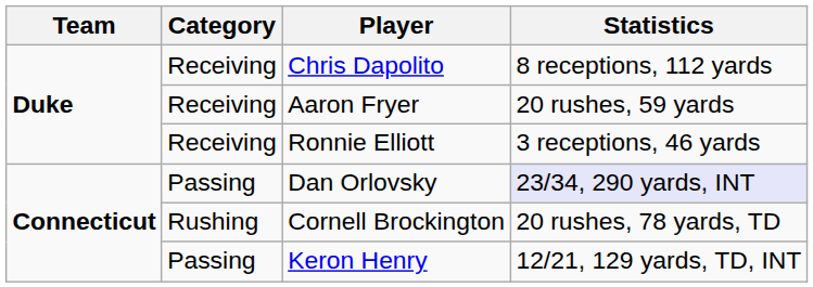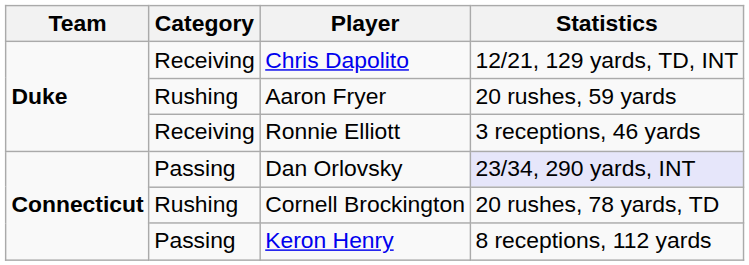Chris Dapolito | Statistics: 8 receptions, 112 yards -> 12/21, 129 yards, TD, INT
Aaron Fryer | Category: Receiving -> Rushing
Keron Henry | Statistics: 12/21, 129 yards, TD, INT -> 8 receptions, 112 yards
